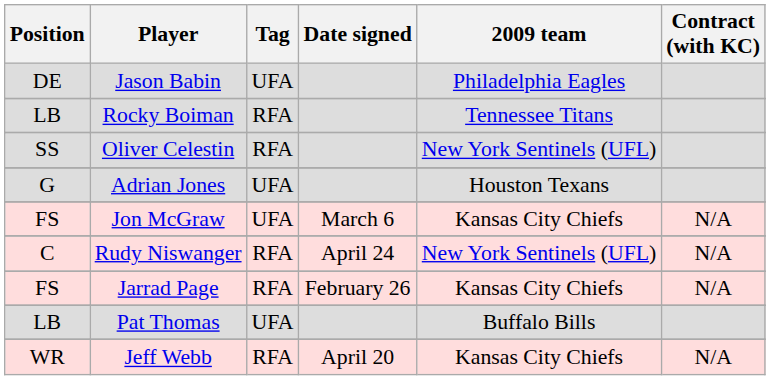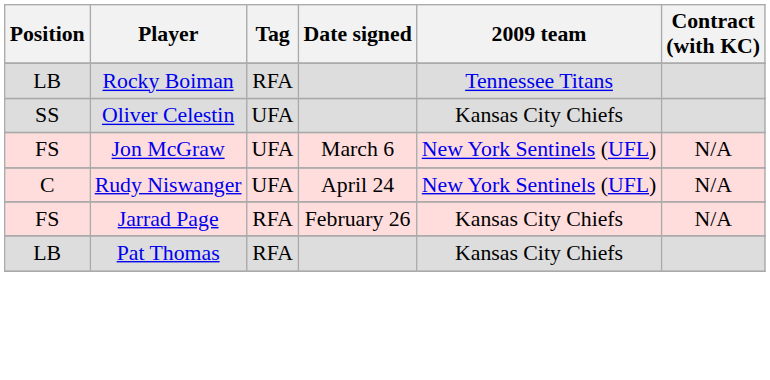- row: DE | Jason Babin | UFA | Philadelphia Eagles
Oliver Celestin | Tag: RFA -> UFA
Oliver Celestin | 2009 team: New York Sentinels (UFL) -> Kansas City Chiefs
- row: G | Adrian Jones | UFA | Houston Texans
Jon McGraw | 2009 team: Kansas City Chiefs -> New York Sentinels (UFL)
Rudy Niswanger | Tag: RFA -> UFA
Pat Thomas | Tag: UFA -> RFA
Pat Thomas | 2009 team: Buffalo Bills -> Kansas City Chiefs
- row: WR | Jeff Webb | RFA | April 20 | Kansas City Chiefs | N/A
